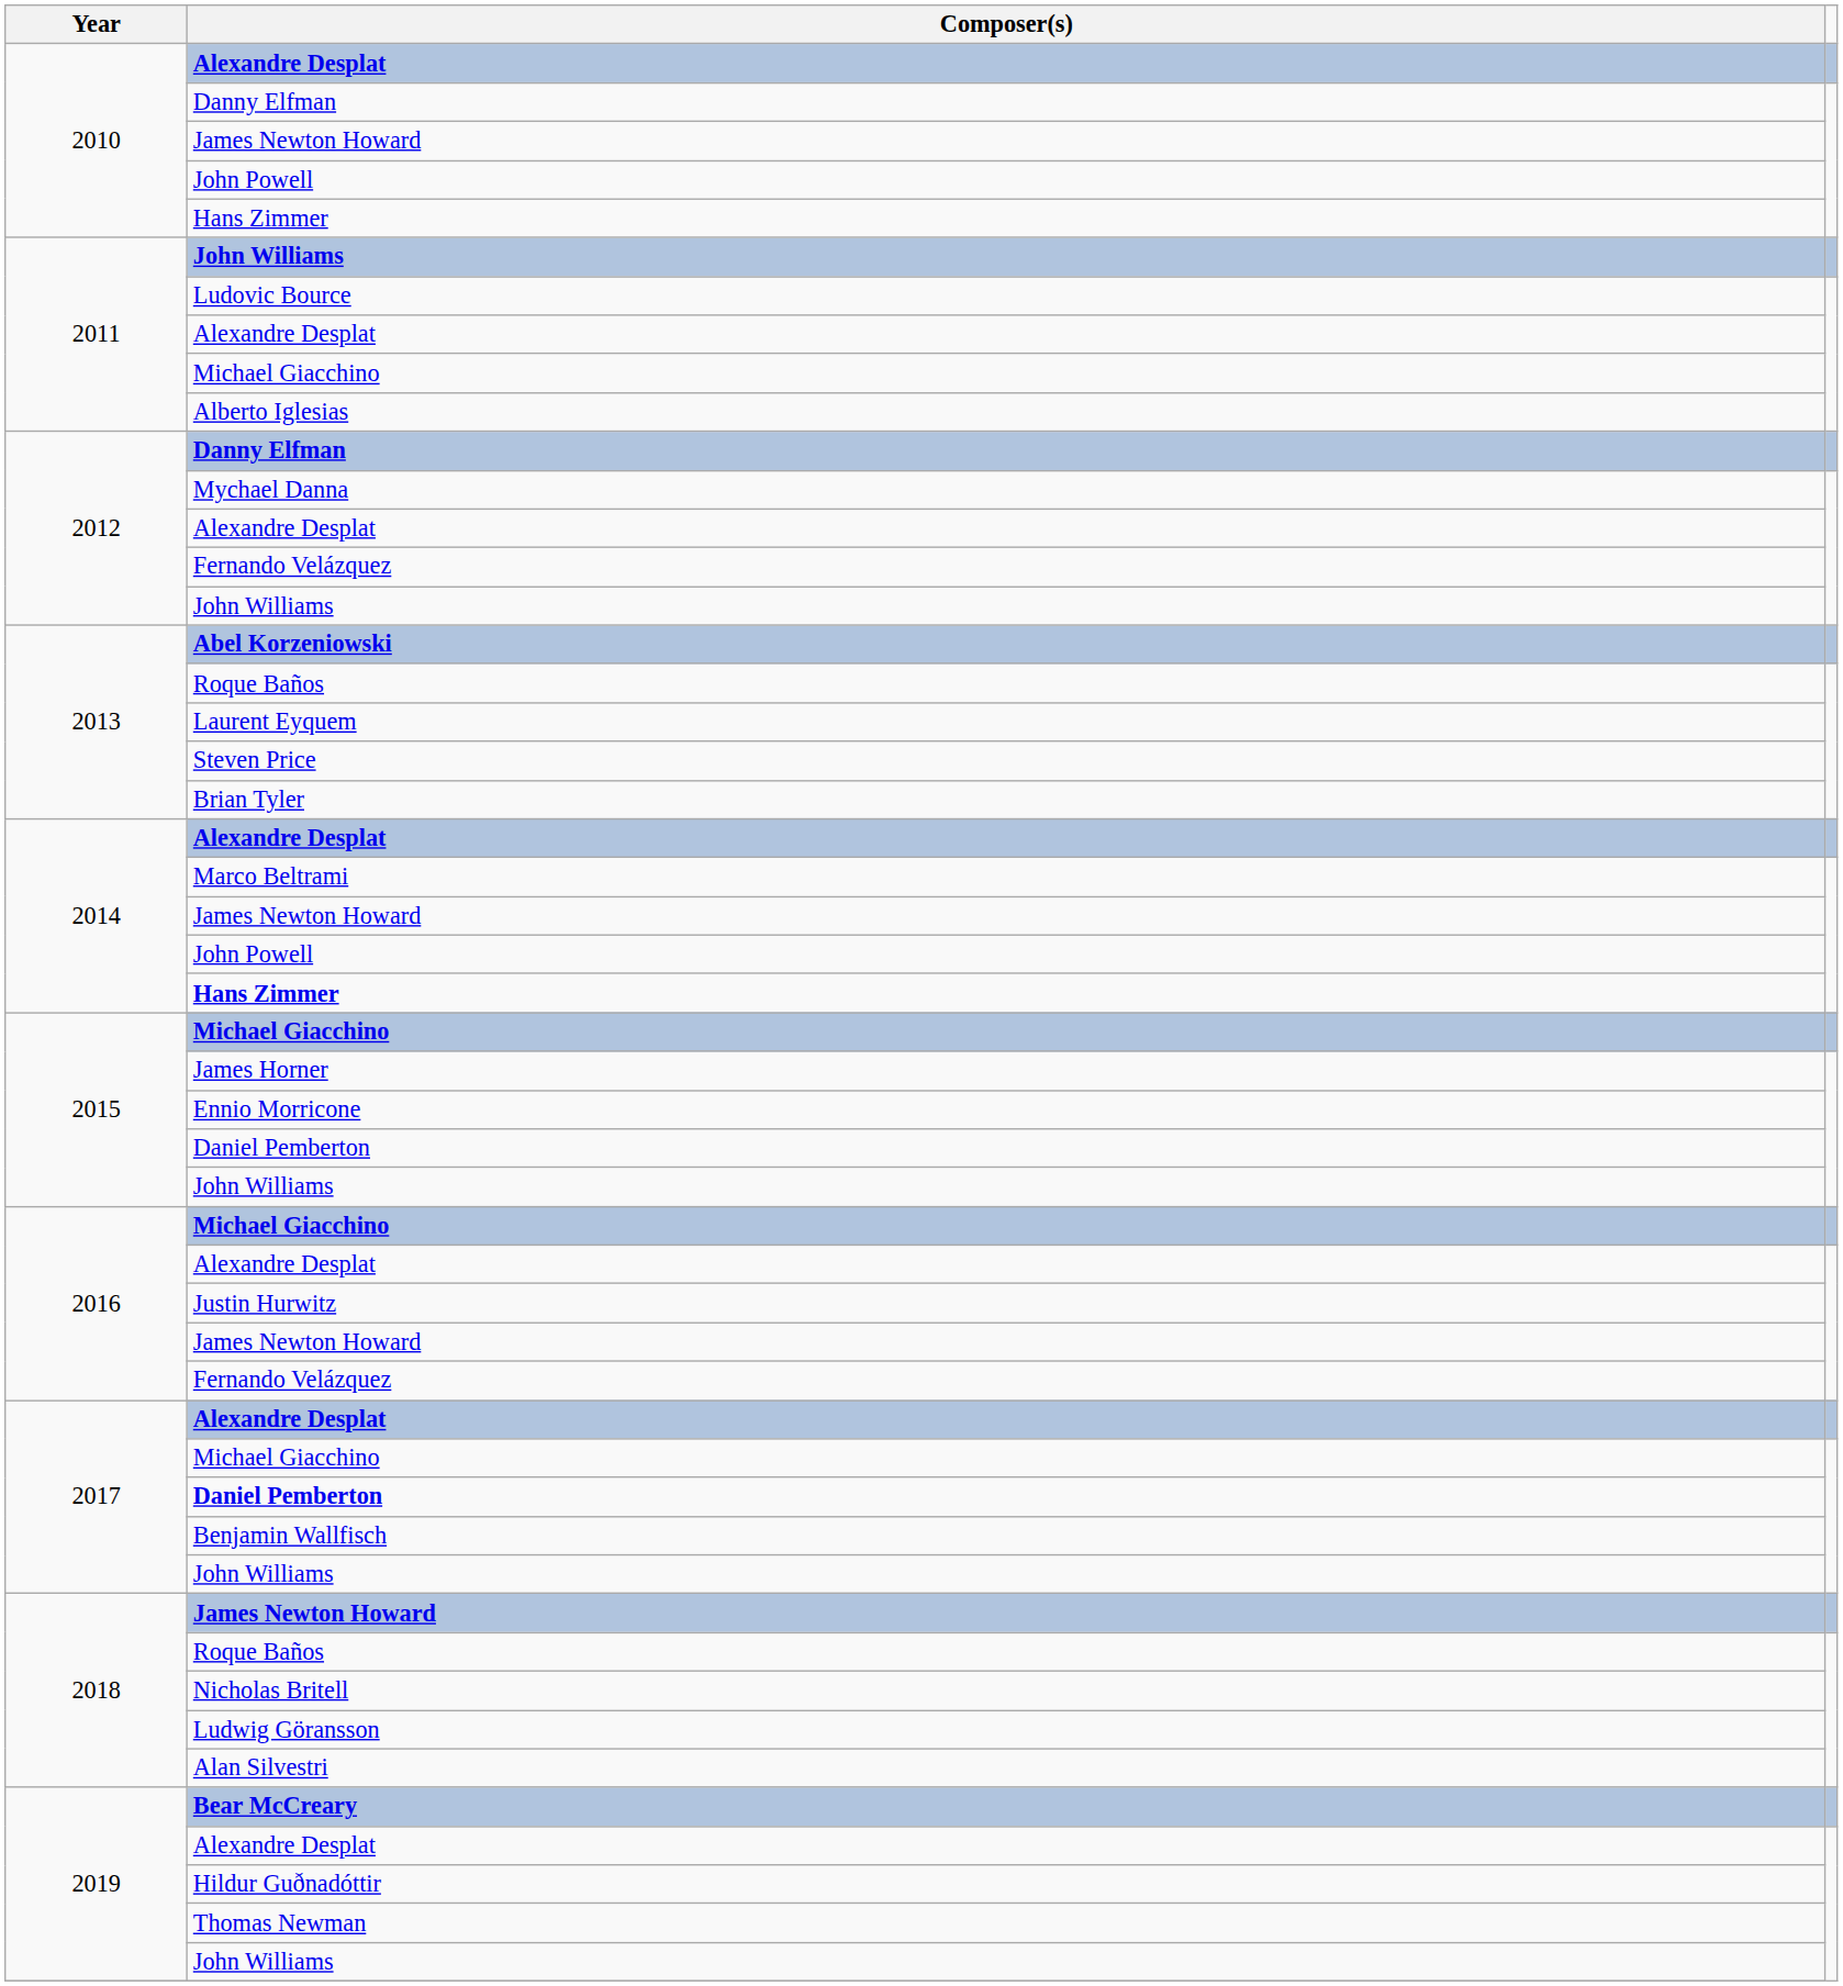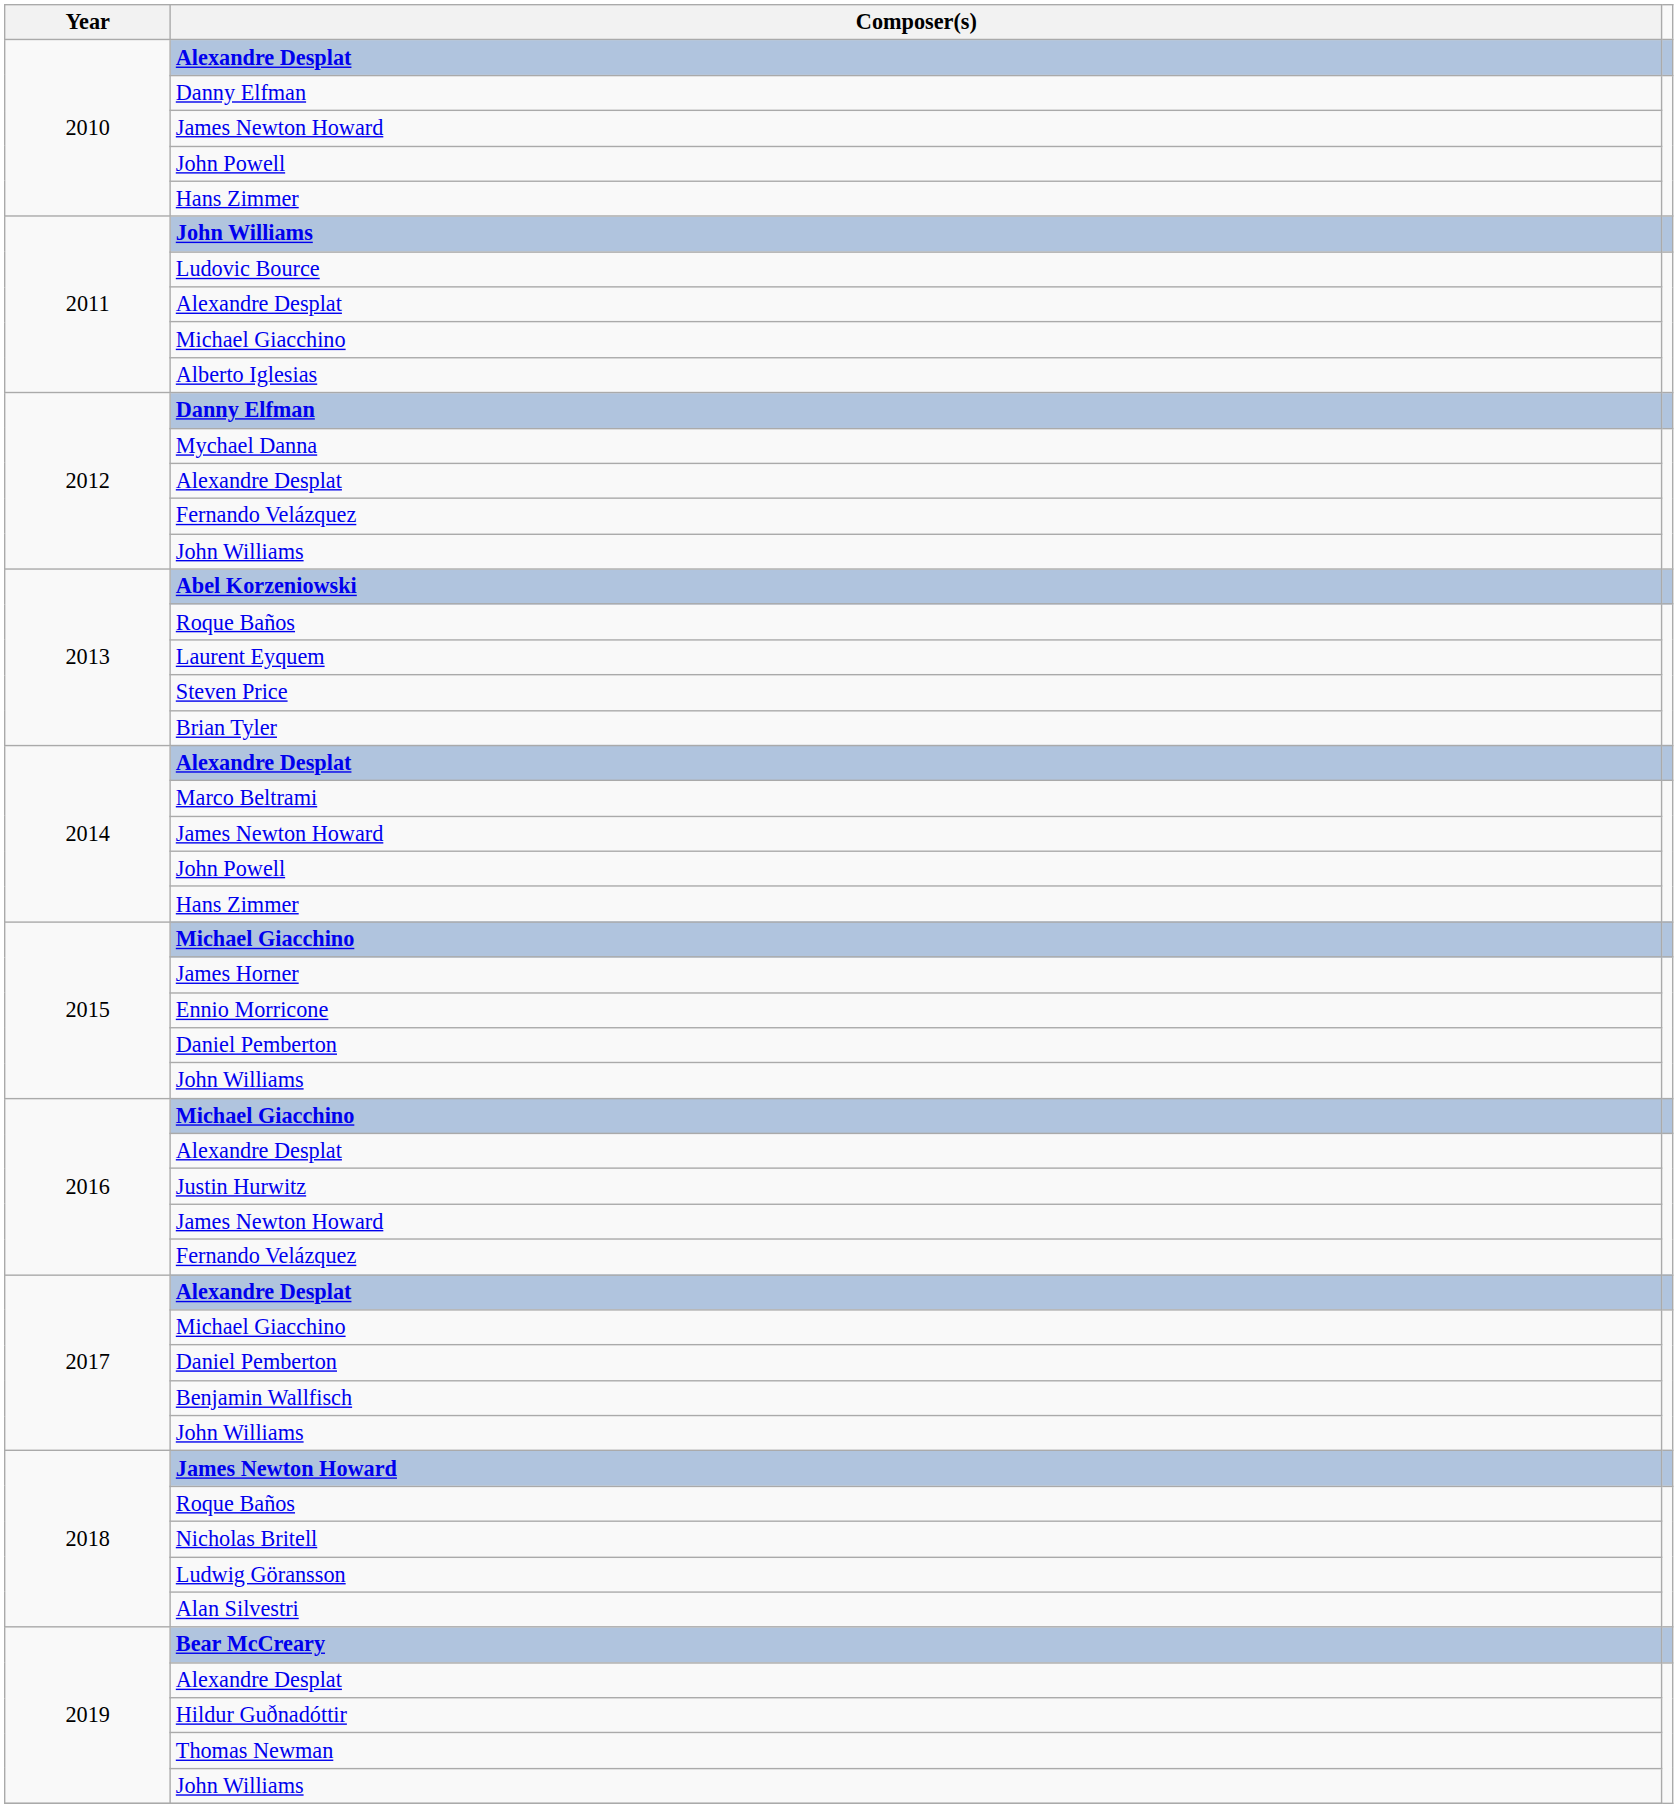2014 / Hans Zimmer | Composer(s): bold -> normal
2017 / Daniel Pemberton | Composer(s): bold -> normal
